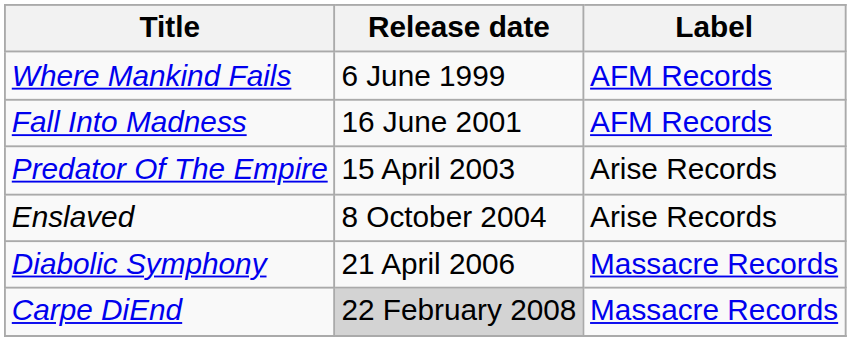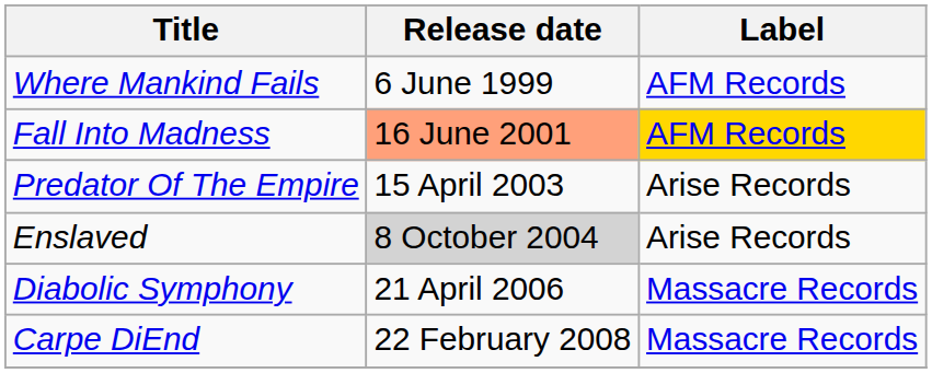Fall Into Madness | Release date: no background -> lightsalmon background
Fall Into Madness | Label: no background -> gold background
Enslaved | Release date: no background -> lightgrey background
Carpe DiEnd | Release date: lightgrey background -> no background
